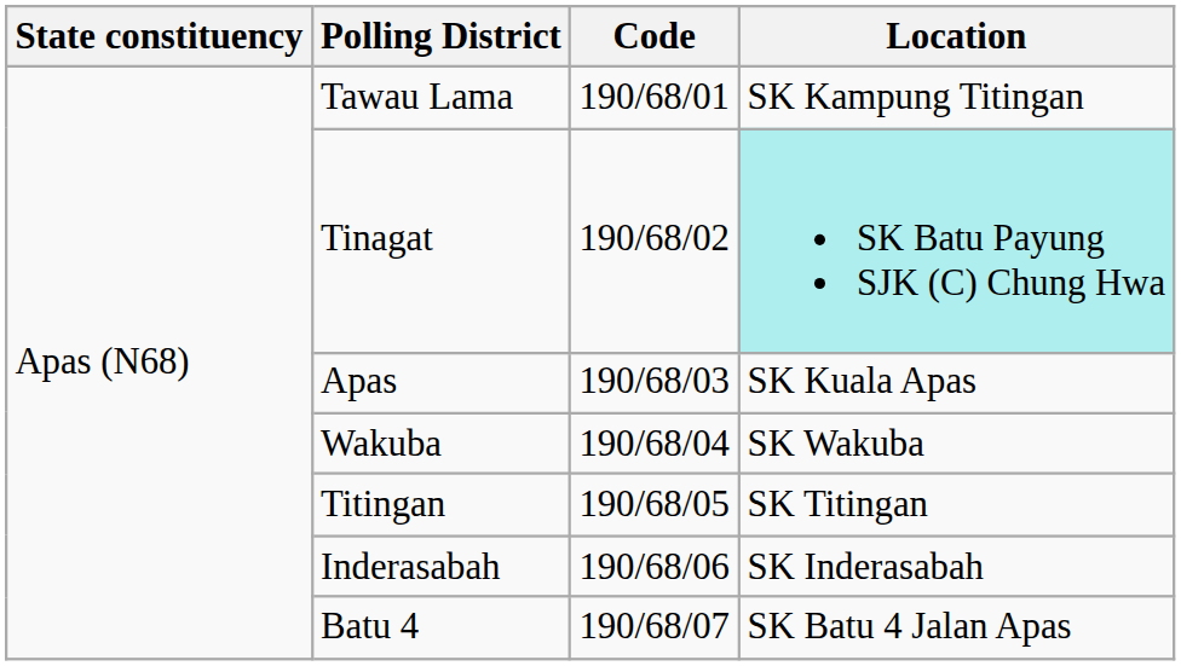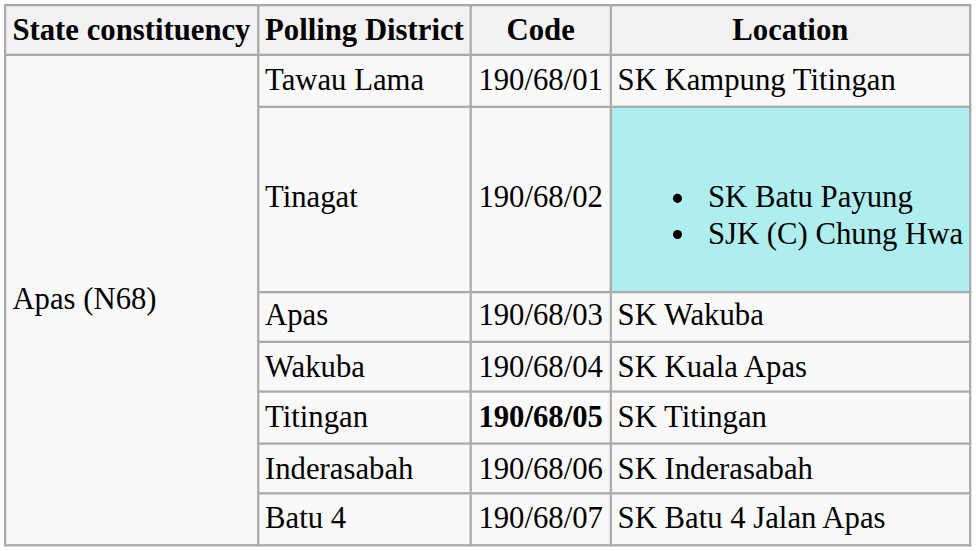Apas | Location: SK Kuala Apas -> SK Wakuba
Wakuba | Location: SK Wakuba -> SK Kuala Apas
Titingan | Code: normal -> bold
